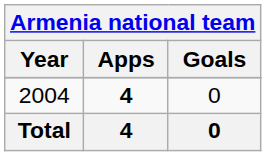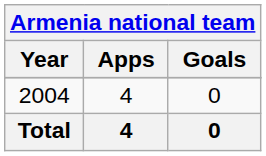2004 | Apps: bold -> normal
